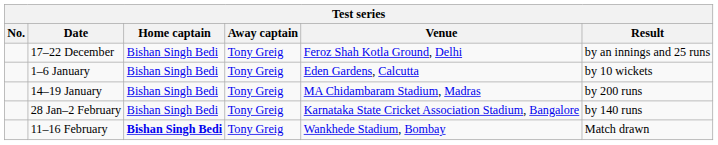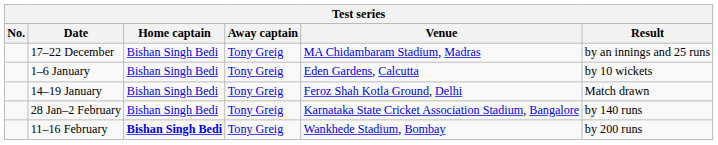17–22 December | Venue: Feroz Shah Kotla Ground, Delhi -> MA Chidambaram Stadium, Madras
14–19 January | Venue: MA Chidambaram Stadium, Madras -> Feroz Shah Kotla Ground, Delhi
14–19 January | Result: by 200 runs -> Match drawn
11–16 February | Result: Match drawn -> by 200 runs
